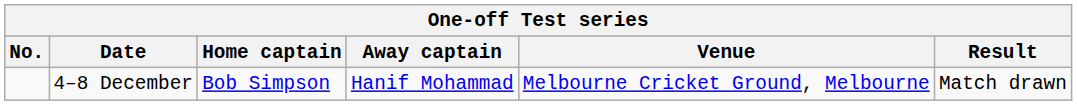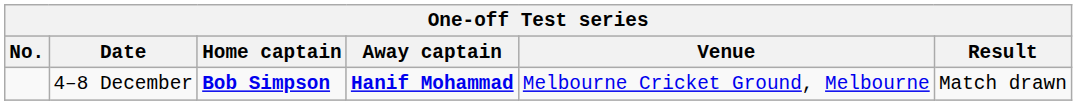4–8 December | Home captain: normal -> bold
4–8 December | Away captain: normal -> bold
